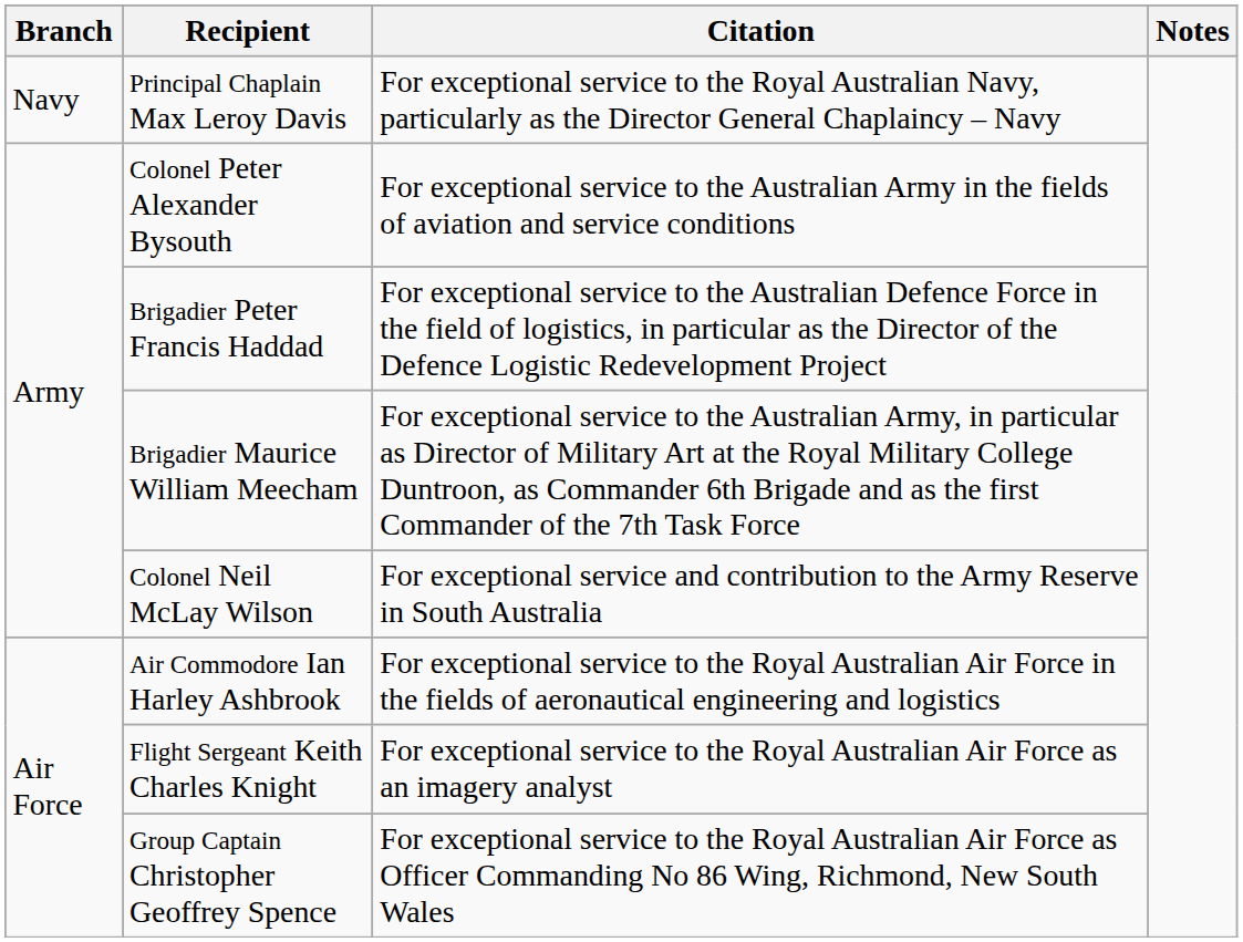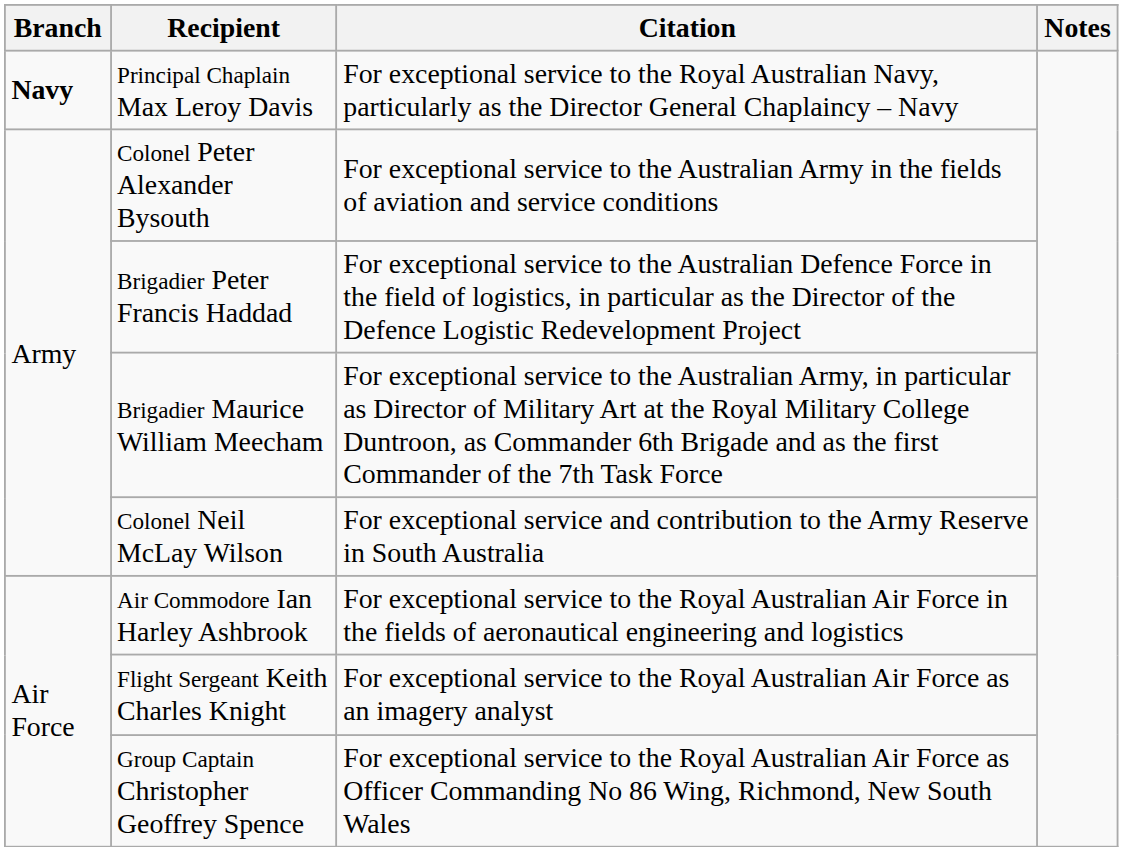Principal Chaplain Max Leroy Davis | Branch: normal -> bold
